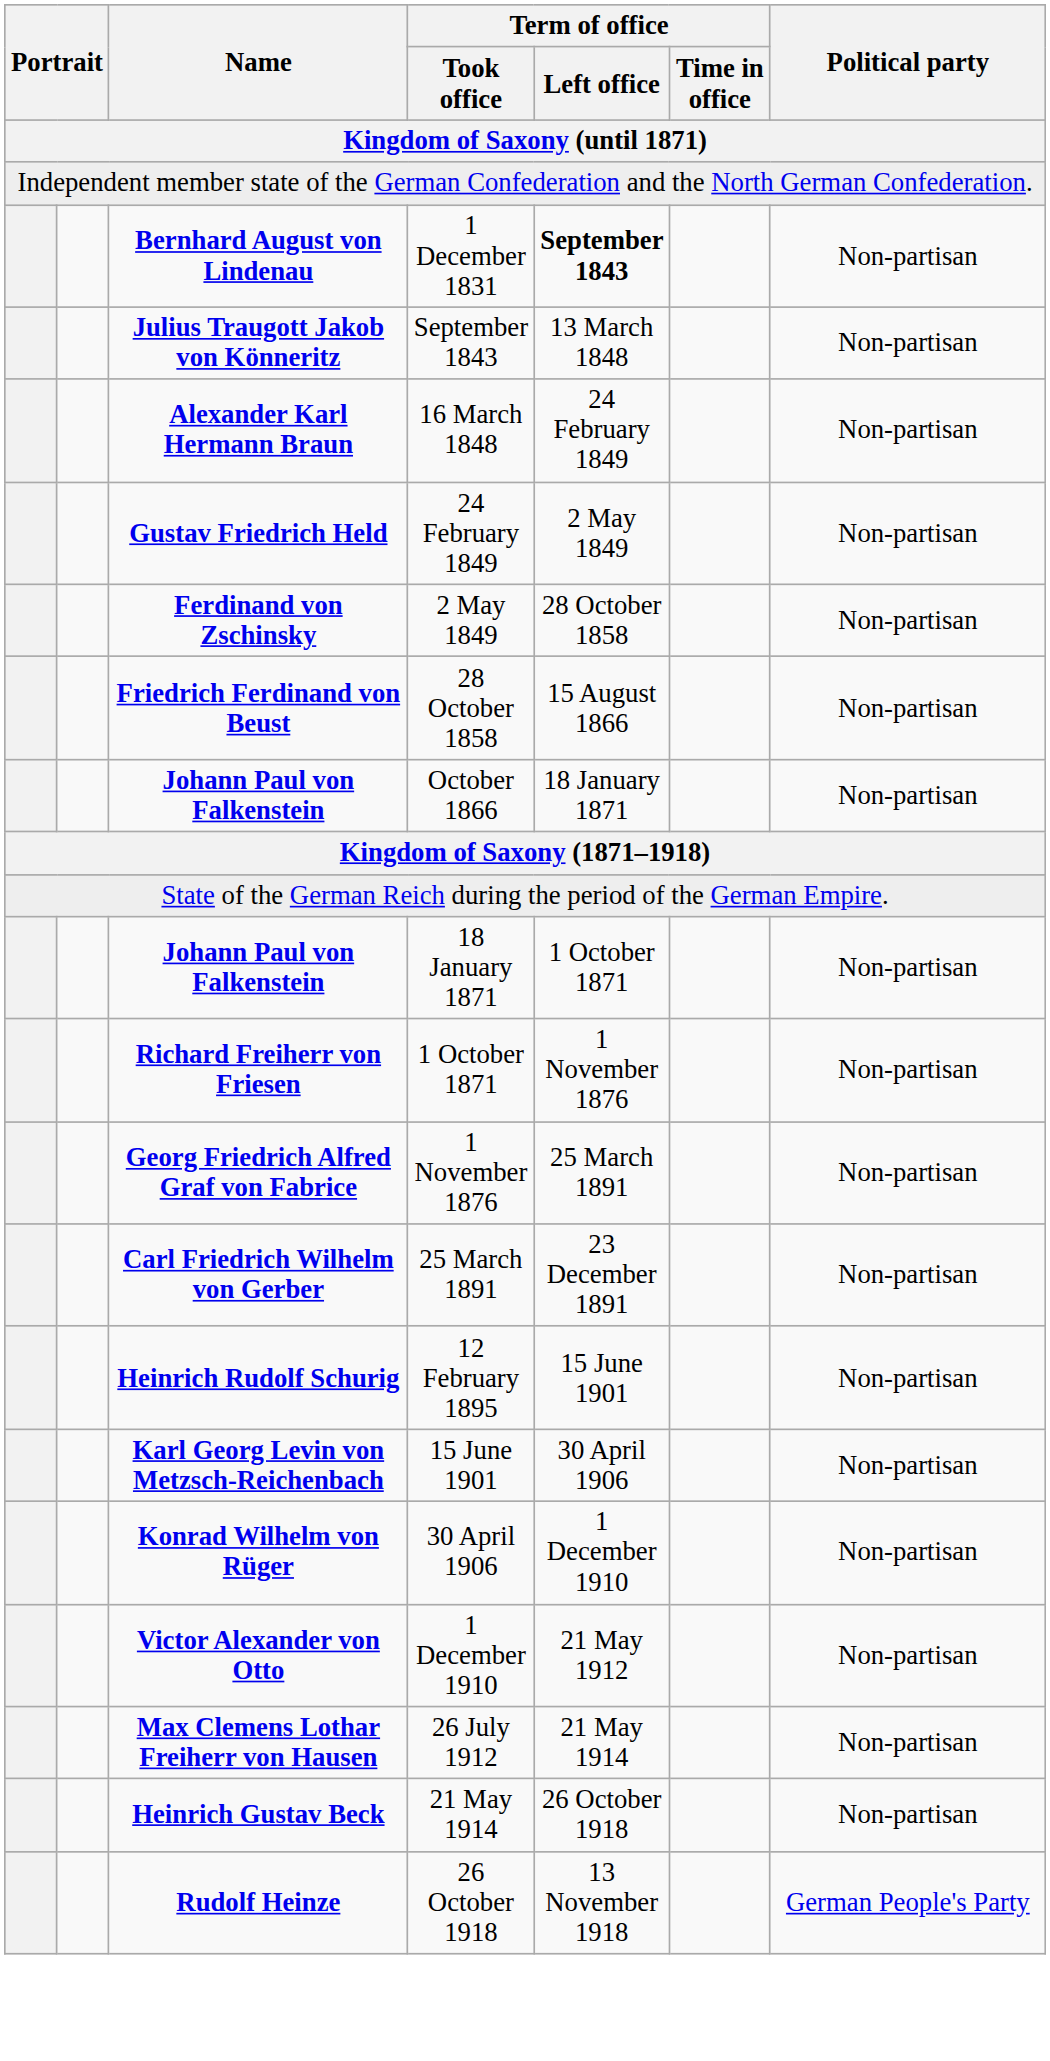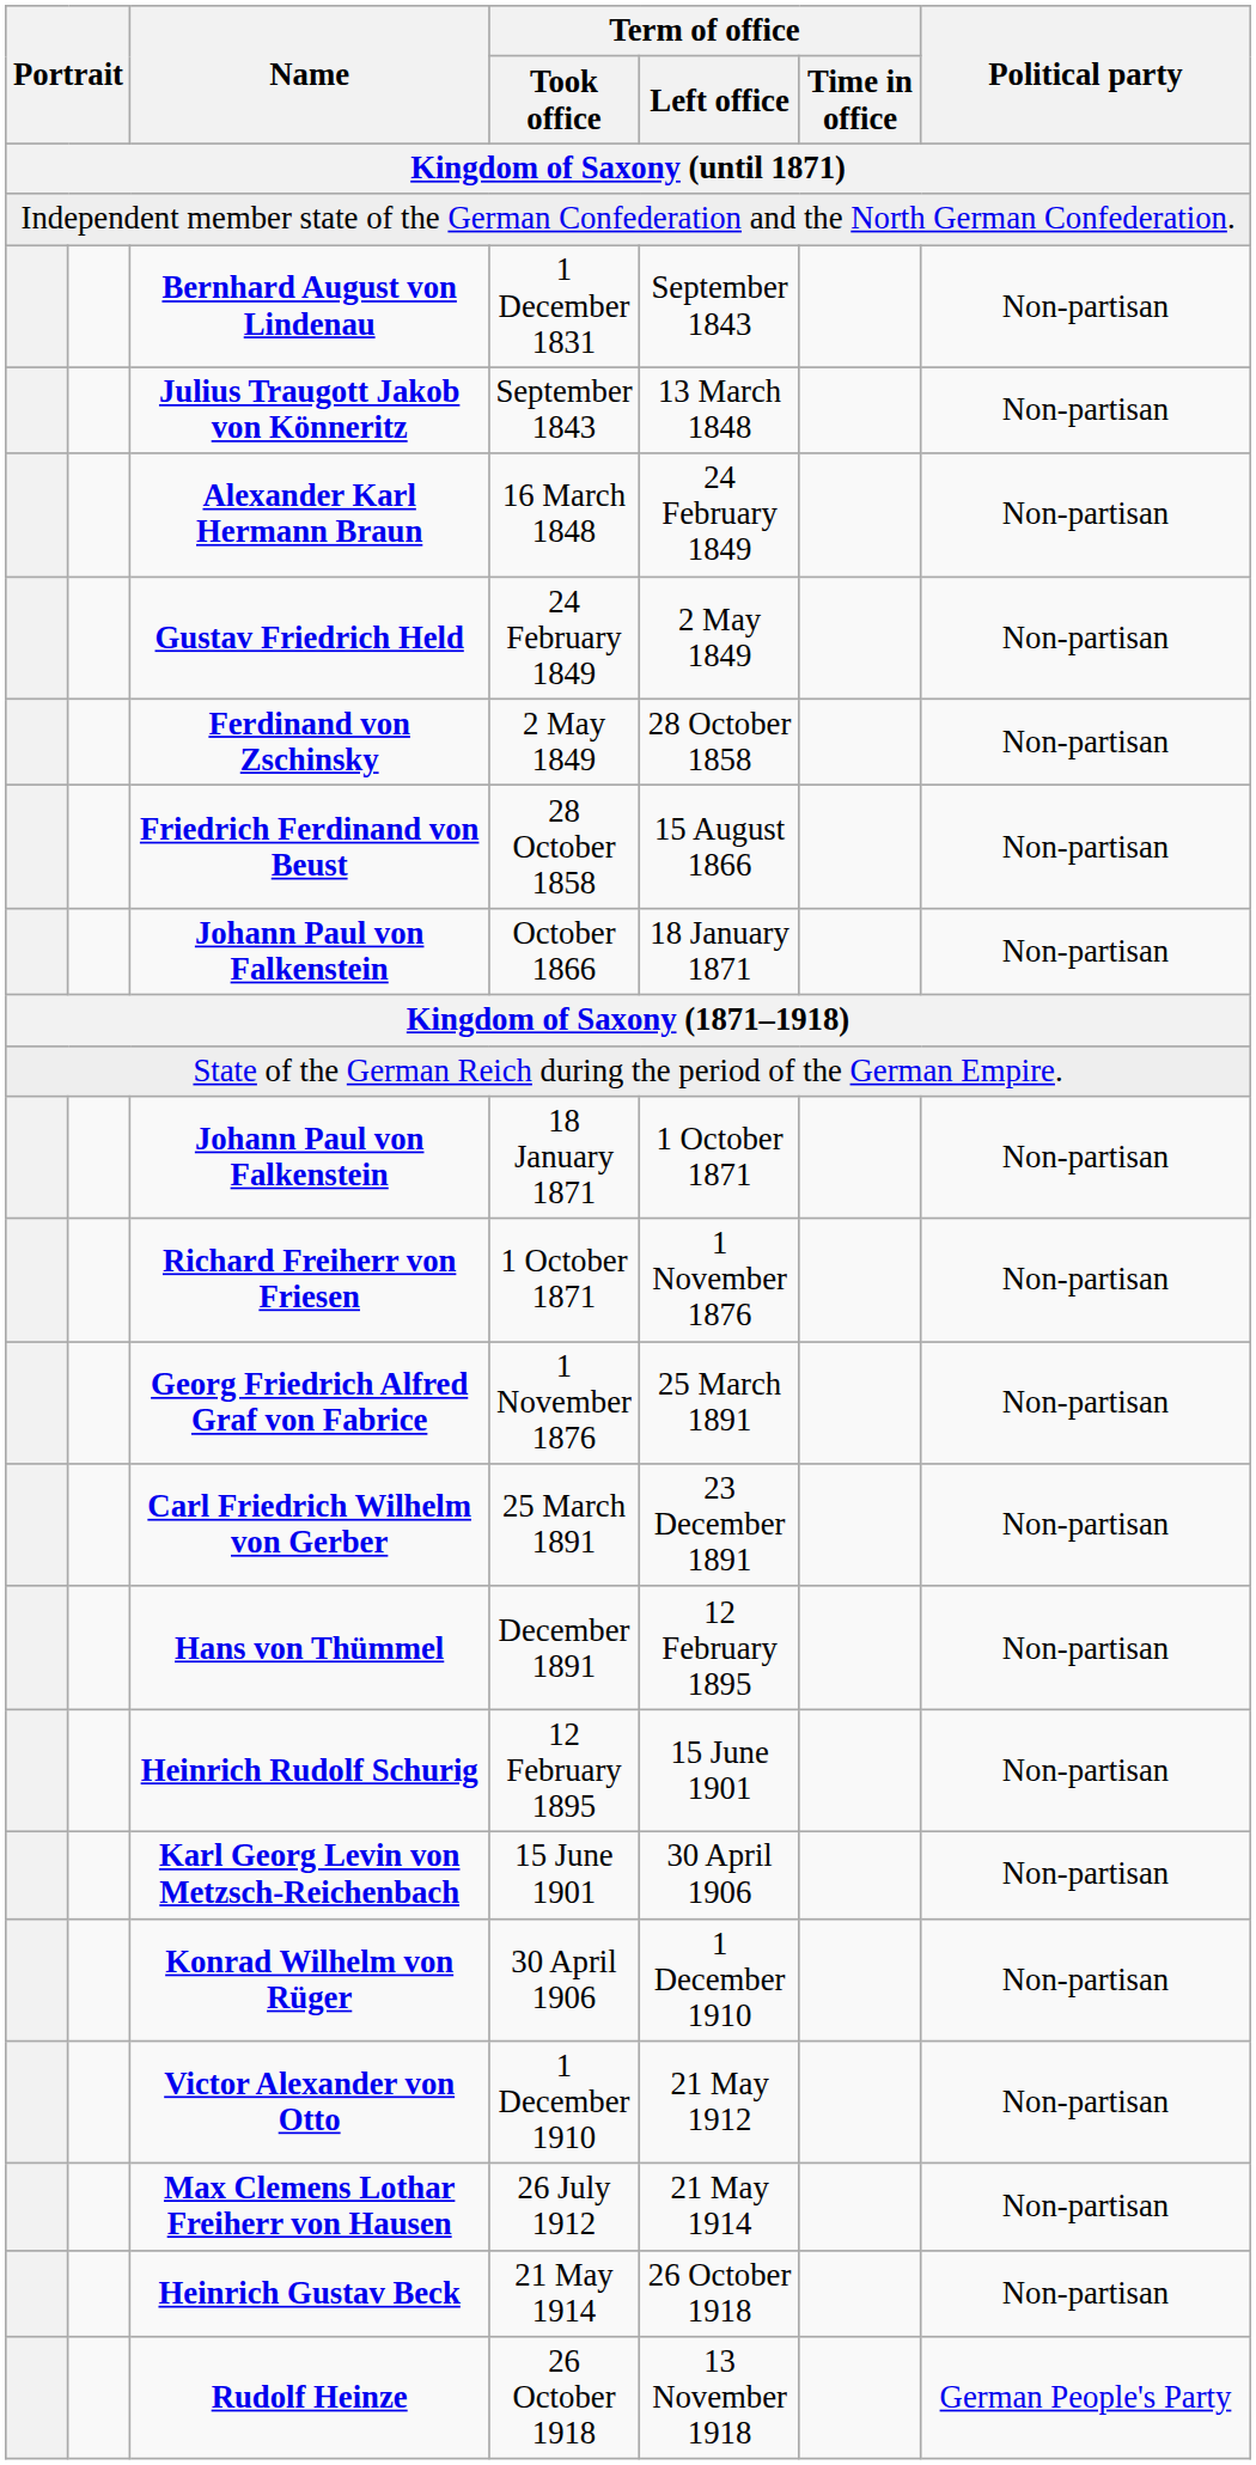1 December 1831 | Term of office / Left office: bold -> normal
+ row: Hans von Thümmel | December 1891 | 12 February 1895 | Non-partisan
